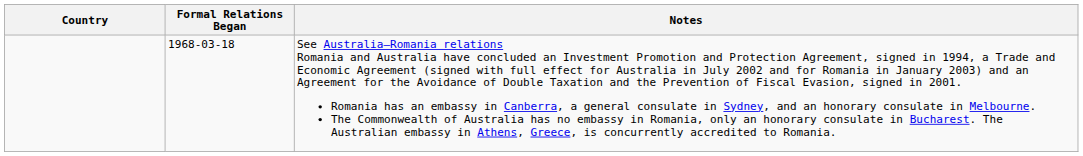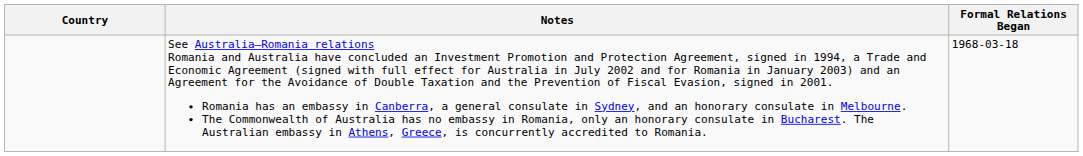columns swapped: Formal Relations Began <-> Notes
